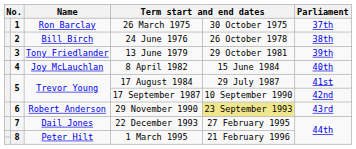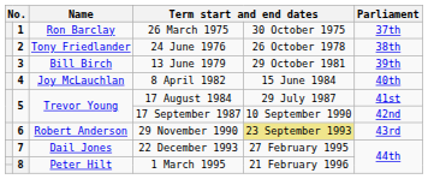24 June 1976 | Name: Bill Birch -> Tony Friedlander
13 June 1979 | Name: Tony Friedlander -> Bill Birch
